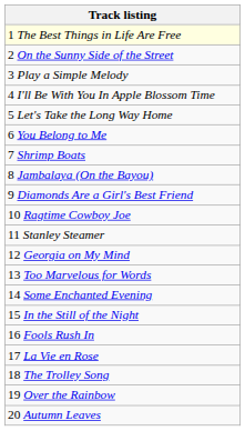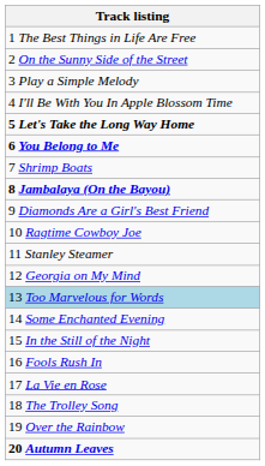row 2 | column 1: lightyellow background -> no background
row 6 | column 1: normal -> bold
row 7 | column 1: normal -> bold
row 9 | column 1: normal -> bold
row 14 | column 1: no background -> lightblue background
row 21 | column 1: normal -> bold
